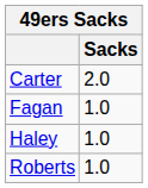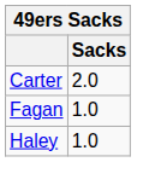- row: Roberts | 1.0
